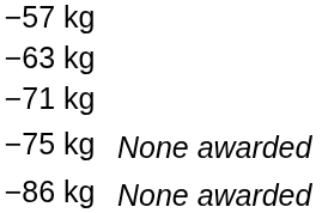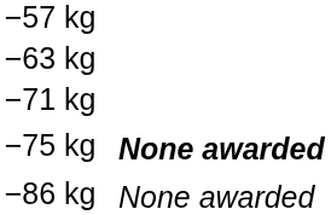−75 kg / None awarded | column 2: normal -> bold
